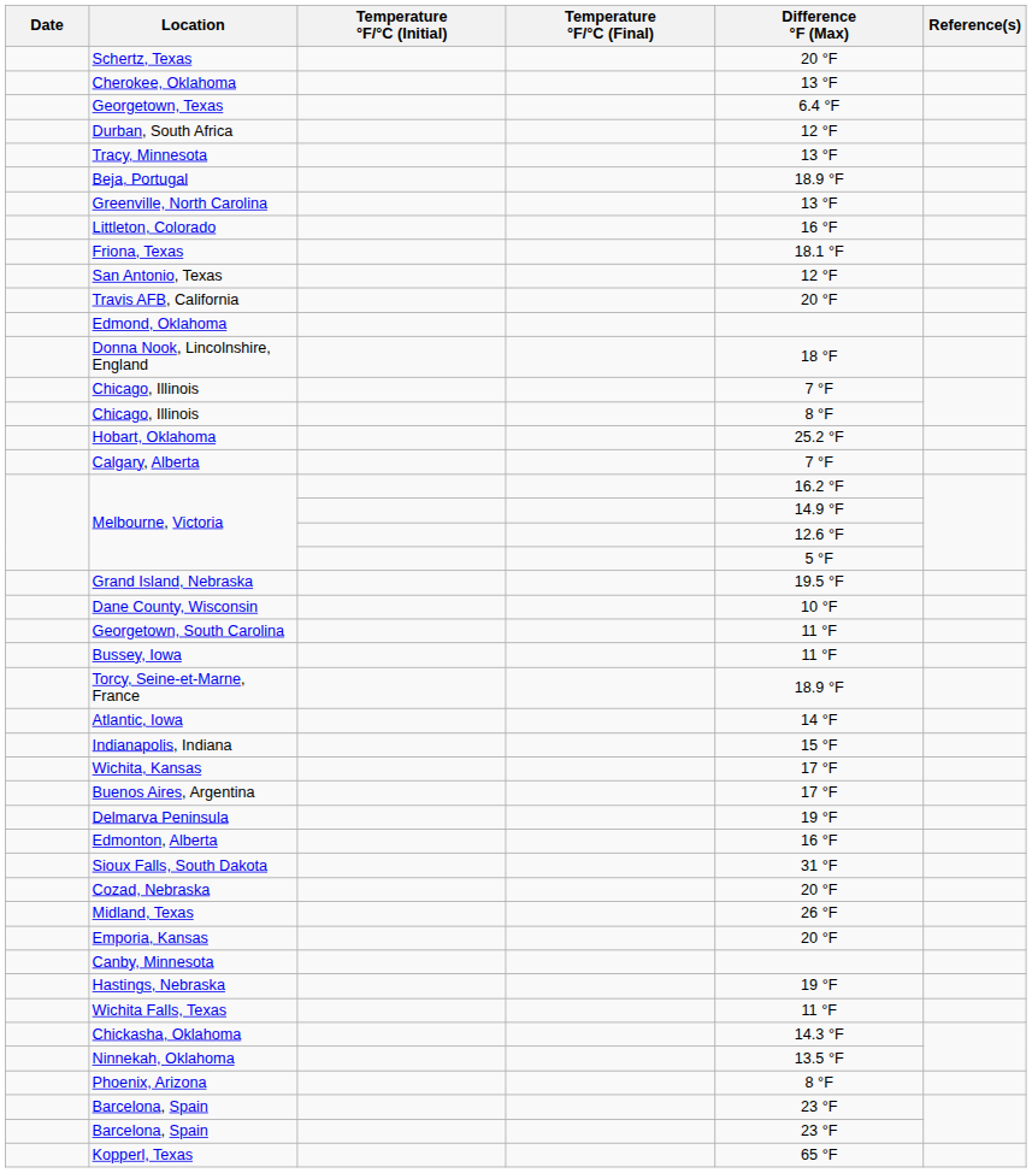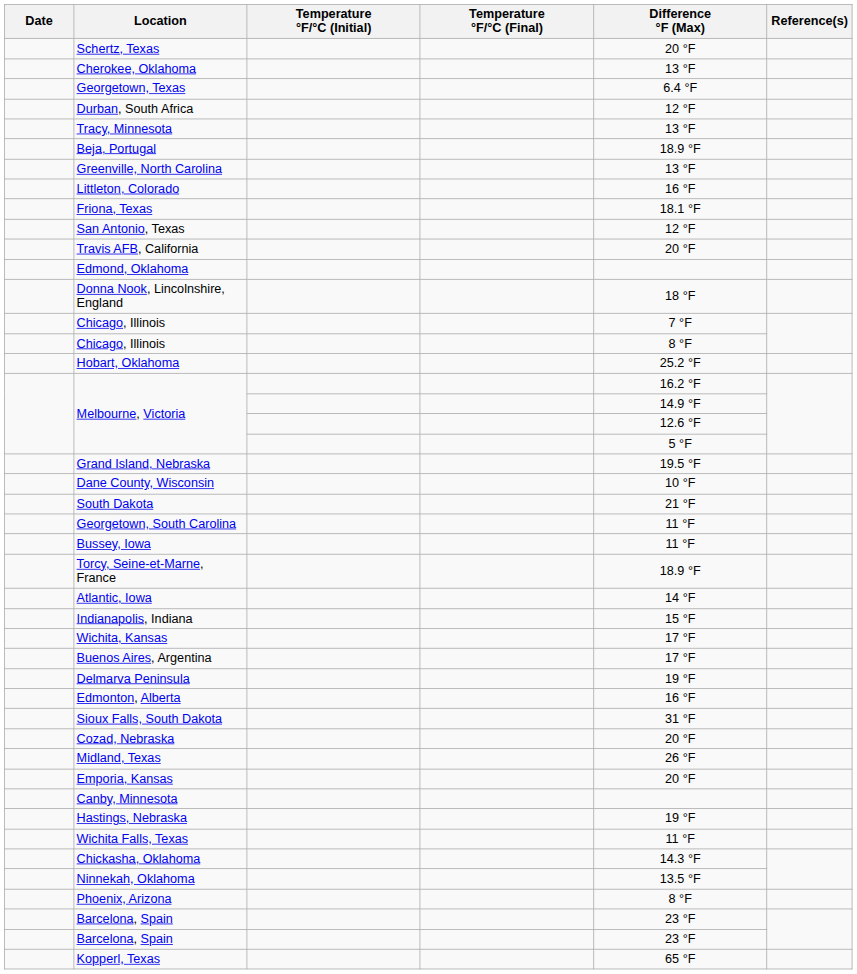- row: Calgary, Alberta | 7 °F
+ row: South Dakota | 21 °F
